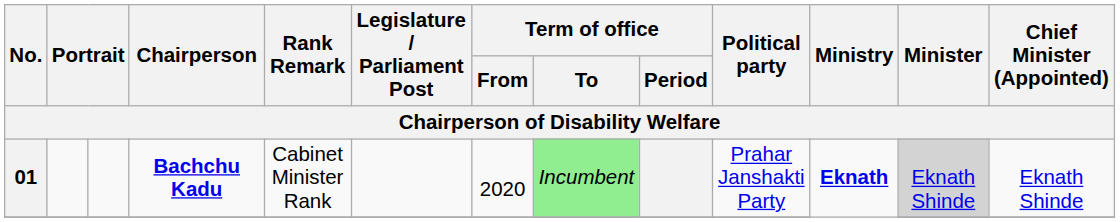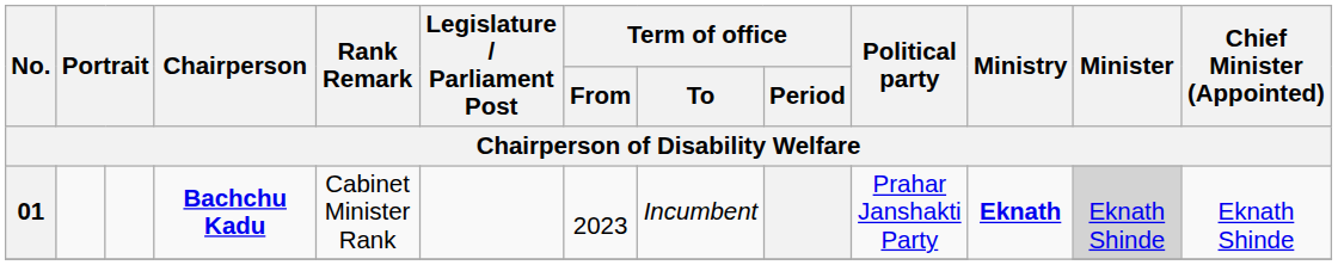01 | Term of office / From: 2020 -> 2023
01 | Term of office / To: lightgreen background -> no background
